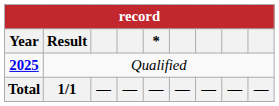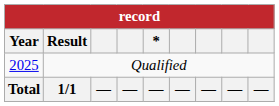Qualified | Year: bold -> normal
